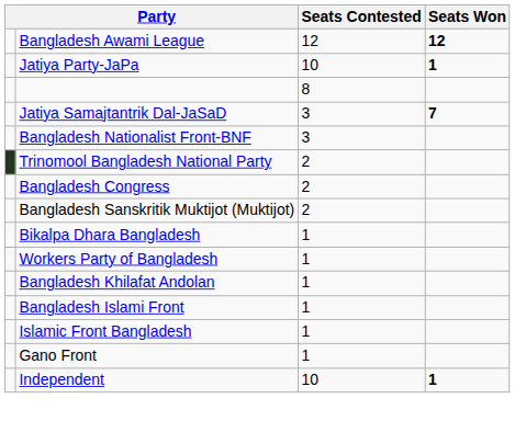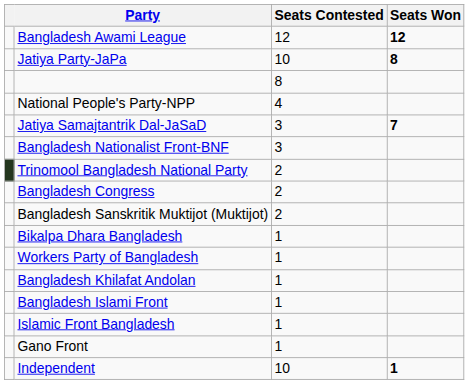Jatiya Party-JaPa | Seats Won: 1 -> 8
+ row: National People's Party-NPP | 4
